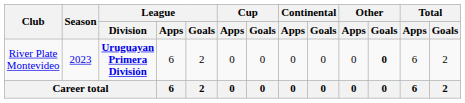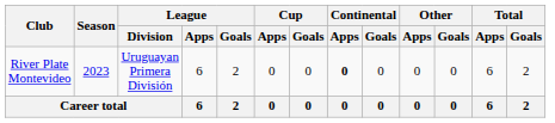River Plate Montevideo | League / Division: bold -> normal
River Plate Montevideo | Continental / Apps: normal -> bold
River Plate Montevideo | Other / Goals: bold -> normal
